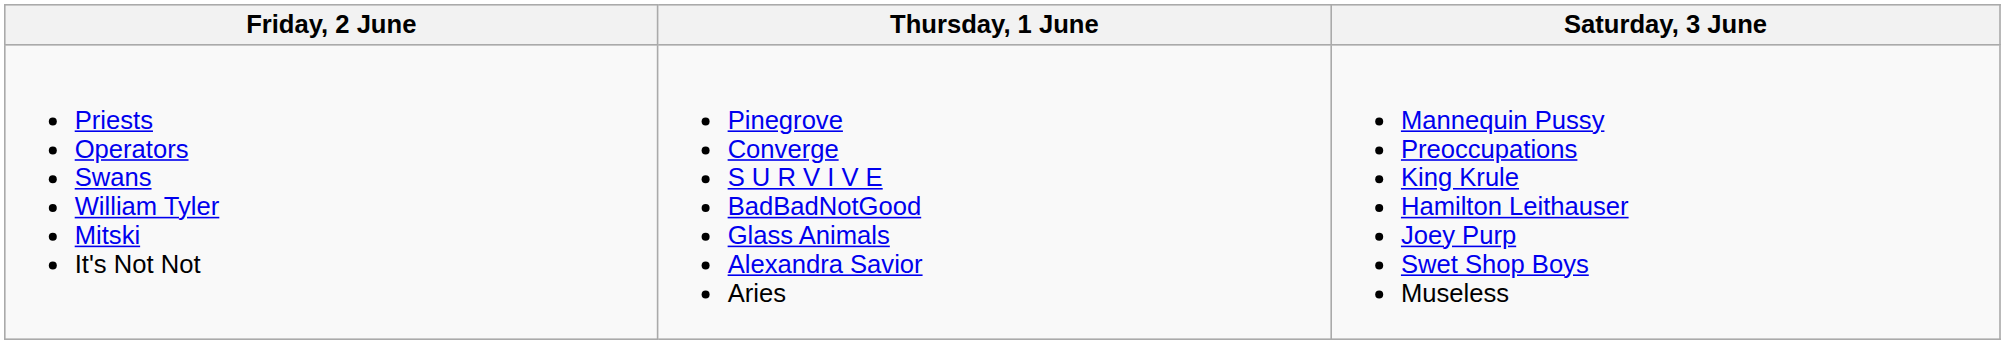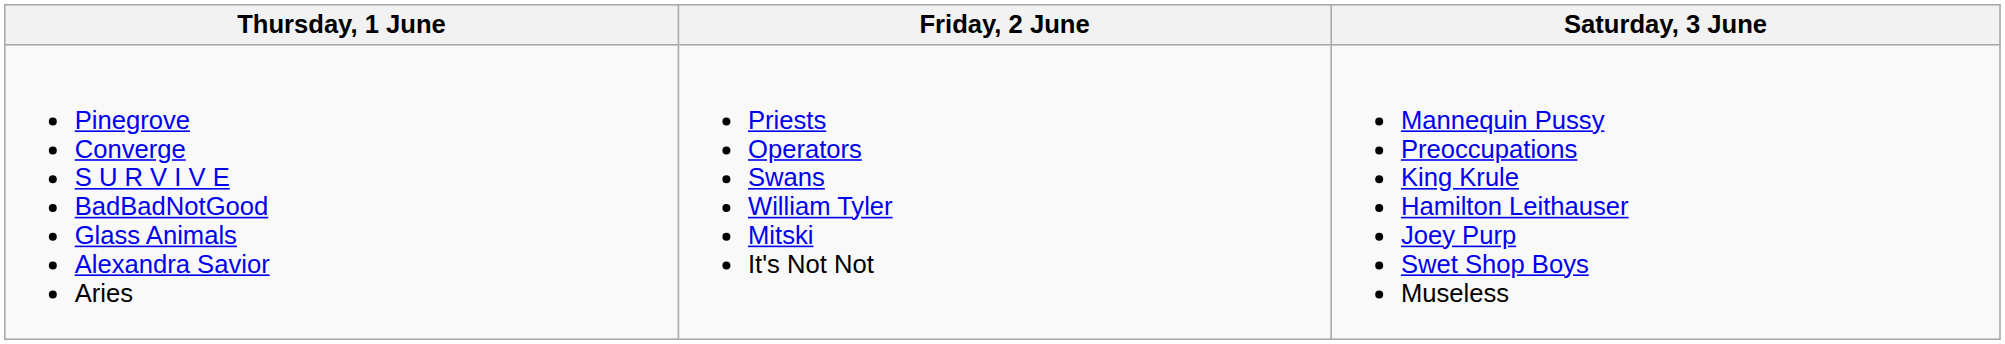columns swapped: Thursday, 1 June <-> Friday, 2 June
